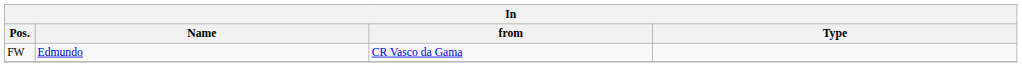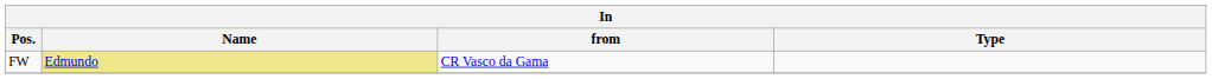FW | Name: no background -> khaki background
